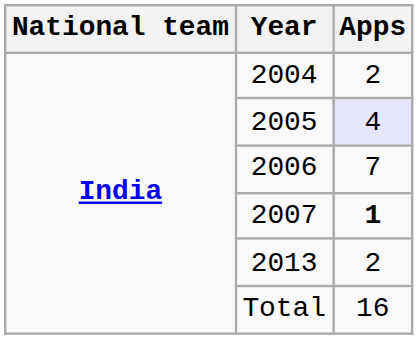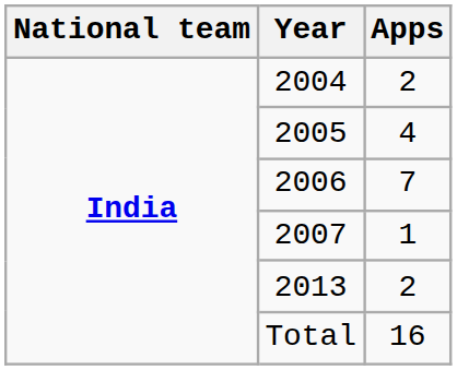2005 | Apps: lavender background -> no background
2007 | Apps: bold -> normal
